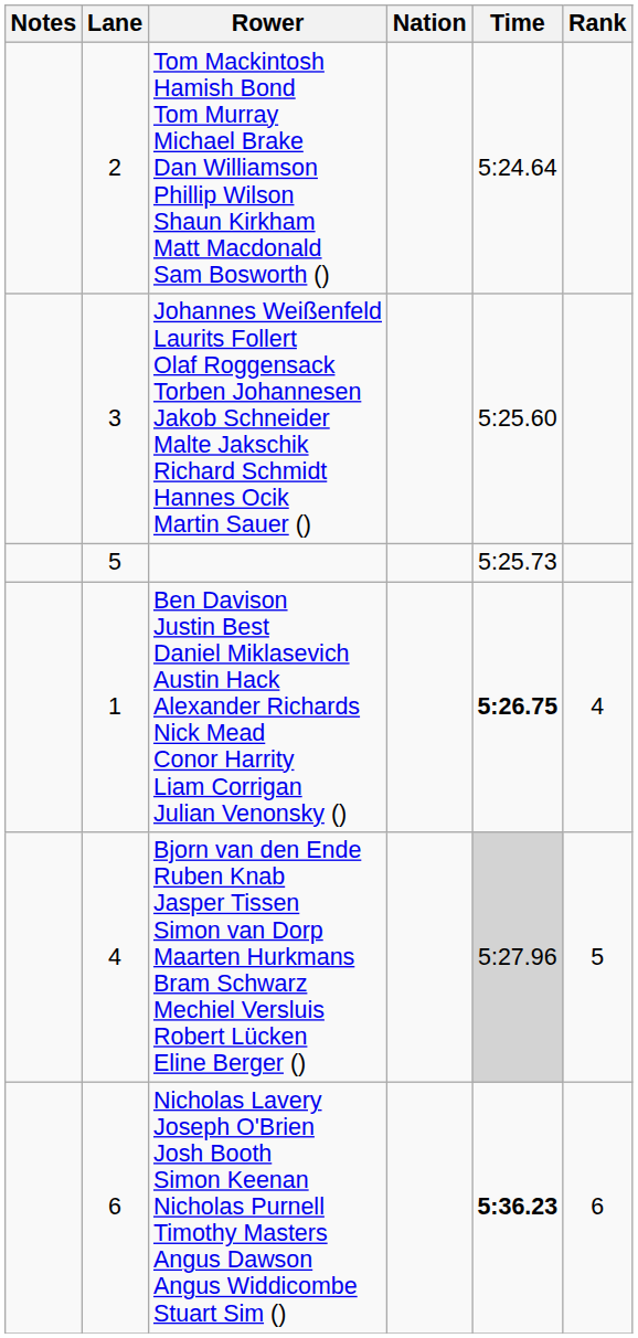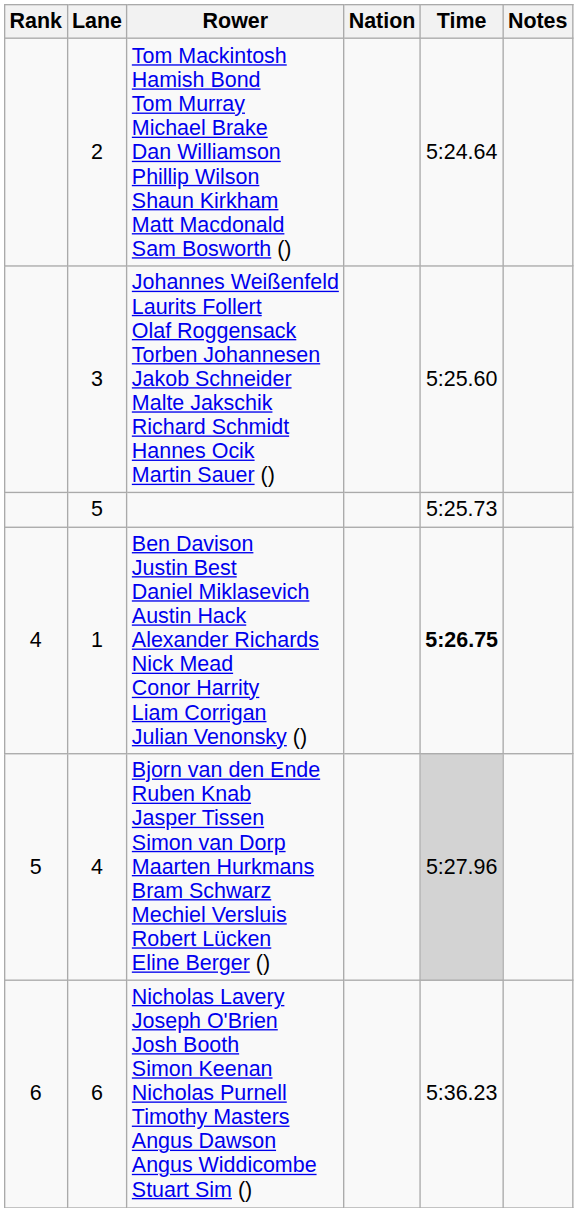columns swapped: Rank <-> Notes
row 7 | Time: bold -> normal
